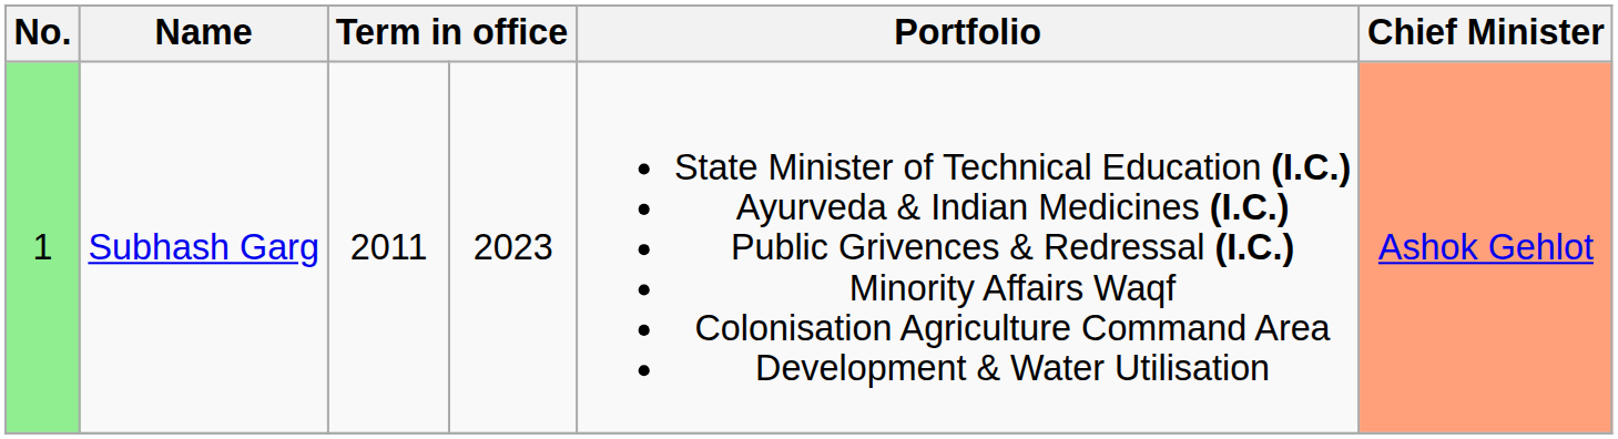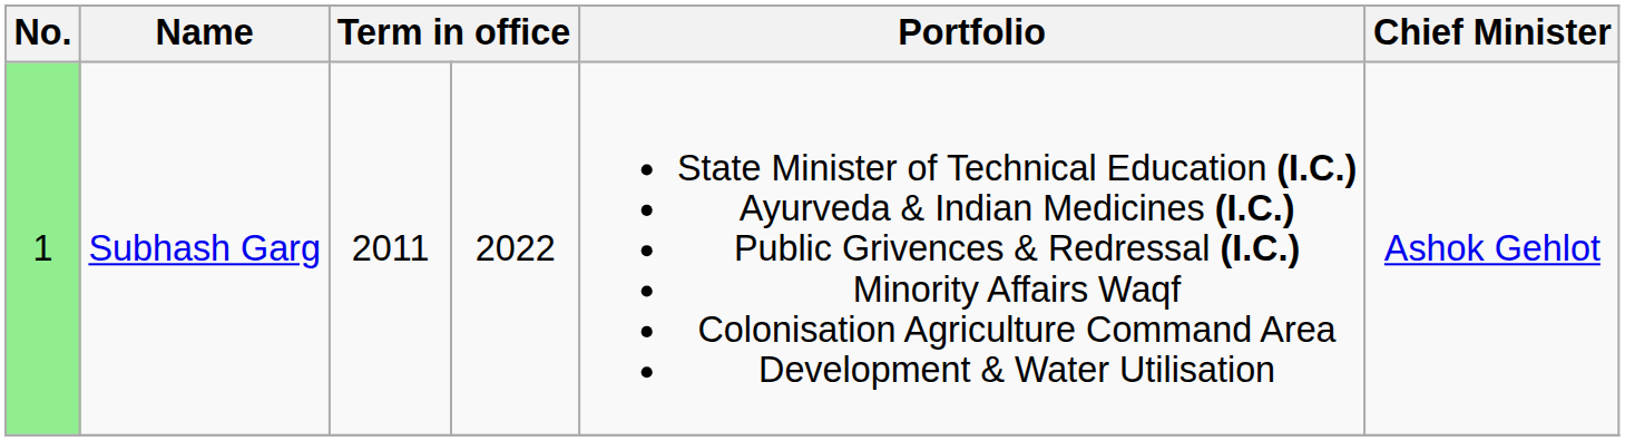Subhash Garg | column 4: 2023 -> 2022
Subhash Garg | column 6: lightsalmon background -> no background
